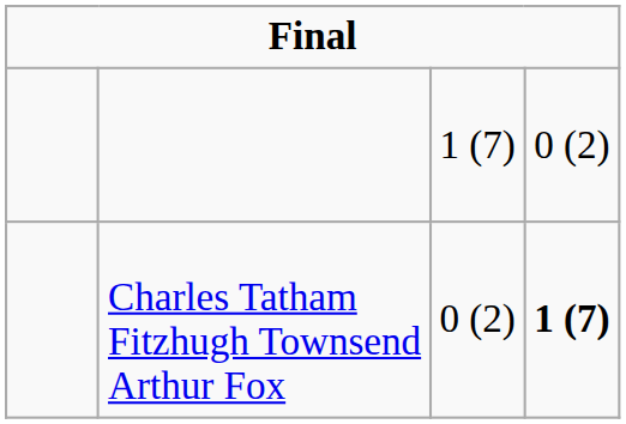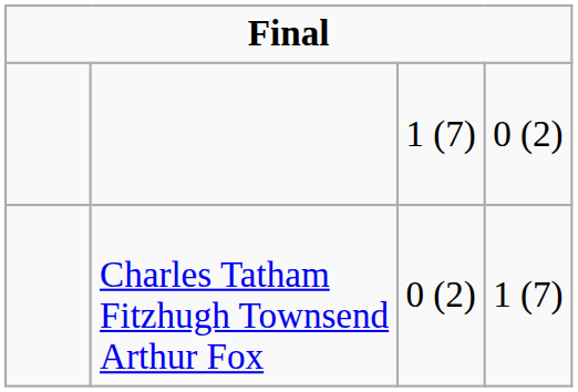Charles Tatham Fitzhugh Townsend Arthur Fox | column 4: bold -> normal
